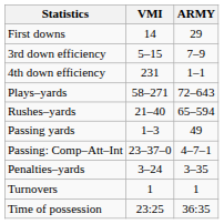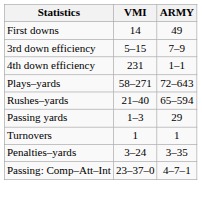First downs | ARMY: 29 -> 49
Passing yards | ARMY: 49 -> 29
rows swapped: Passing: Comp–Att–Int <-> Turnovers
- row: Time of possession | 23:25 | 36:35
